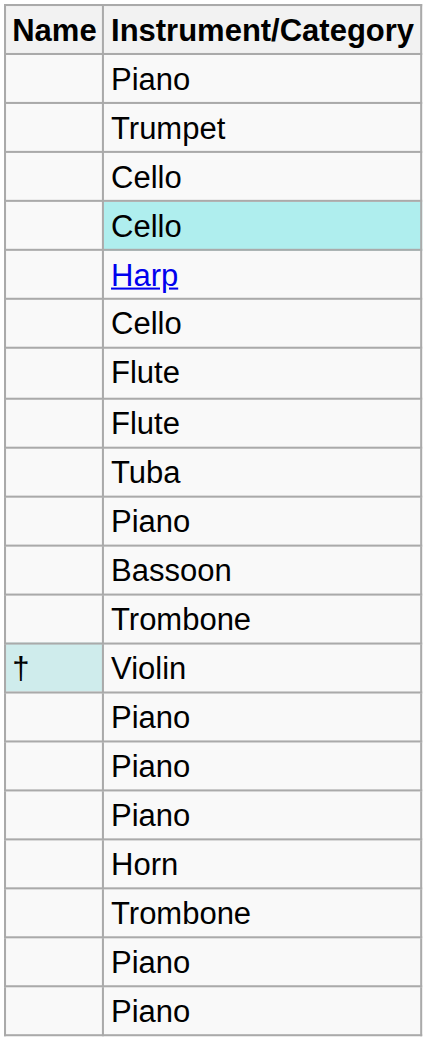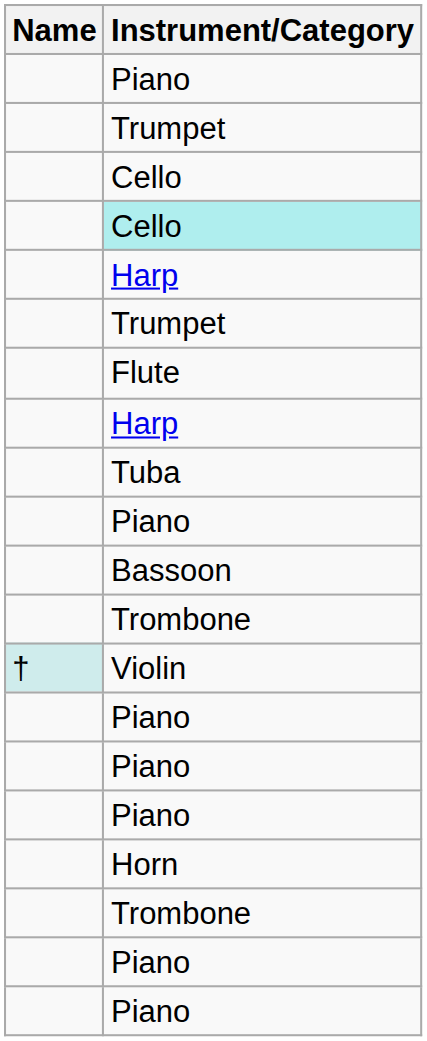row 7 | Instrument/Category: Cello -> Trumpet
row 9 | Instrument/Category: Flute -> Harp
